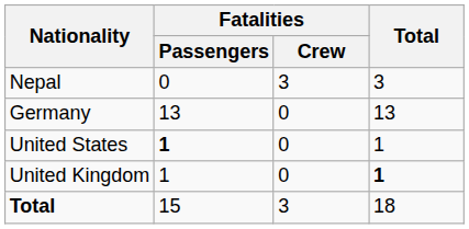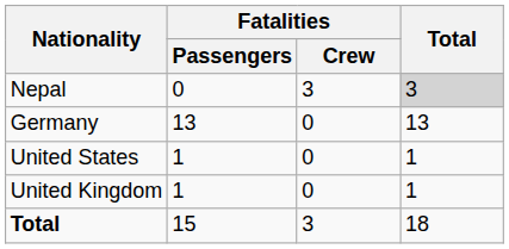Nepal | Total: no background -> lightgrey background
United States | Fatalities / Passengers: bold -> normal
United Kingdom | Total: bold -> normal
